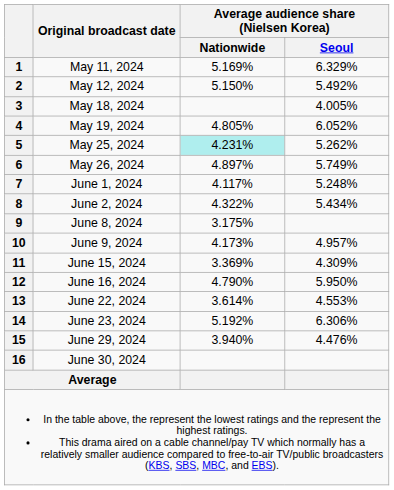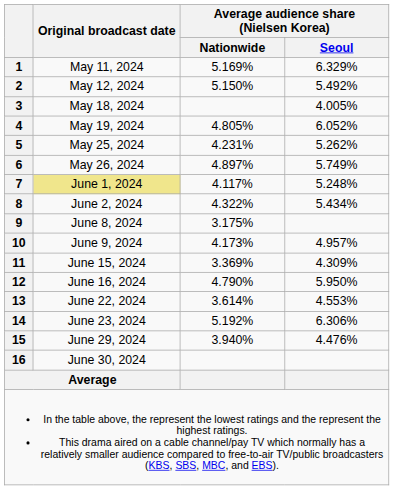5 | Average audience share (Nielsen Korea) / Nationwide: paleturquoise background -> no background
7 | Original broadcast date: no background -> khaki background
